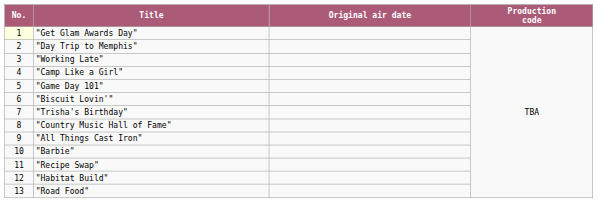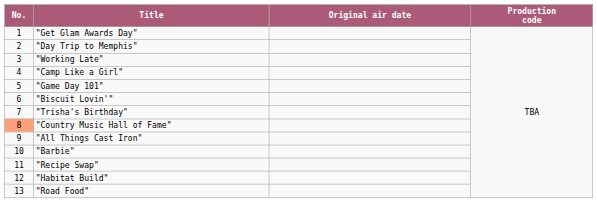"Get Glam Awards Day" | No.: lightyellow background -> no background
"Country Music Hall of Fame" | No.: no background -> lightsalmon background
